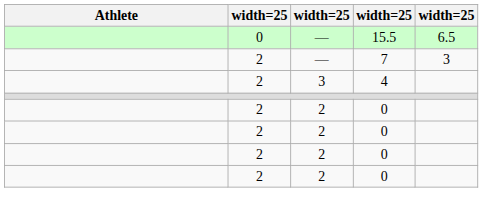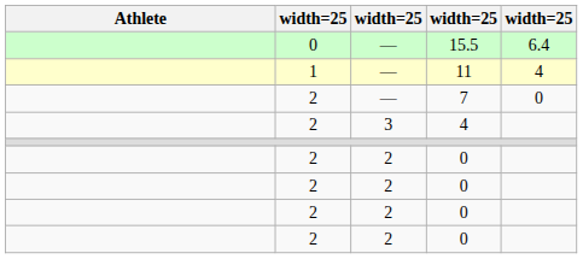15.5 | column 5: 6.5 -> 6.4
+ row: 1 | — | 11 | 4
7 | column 5: 3 -> 0
